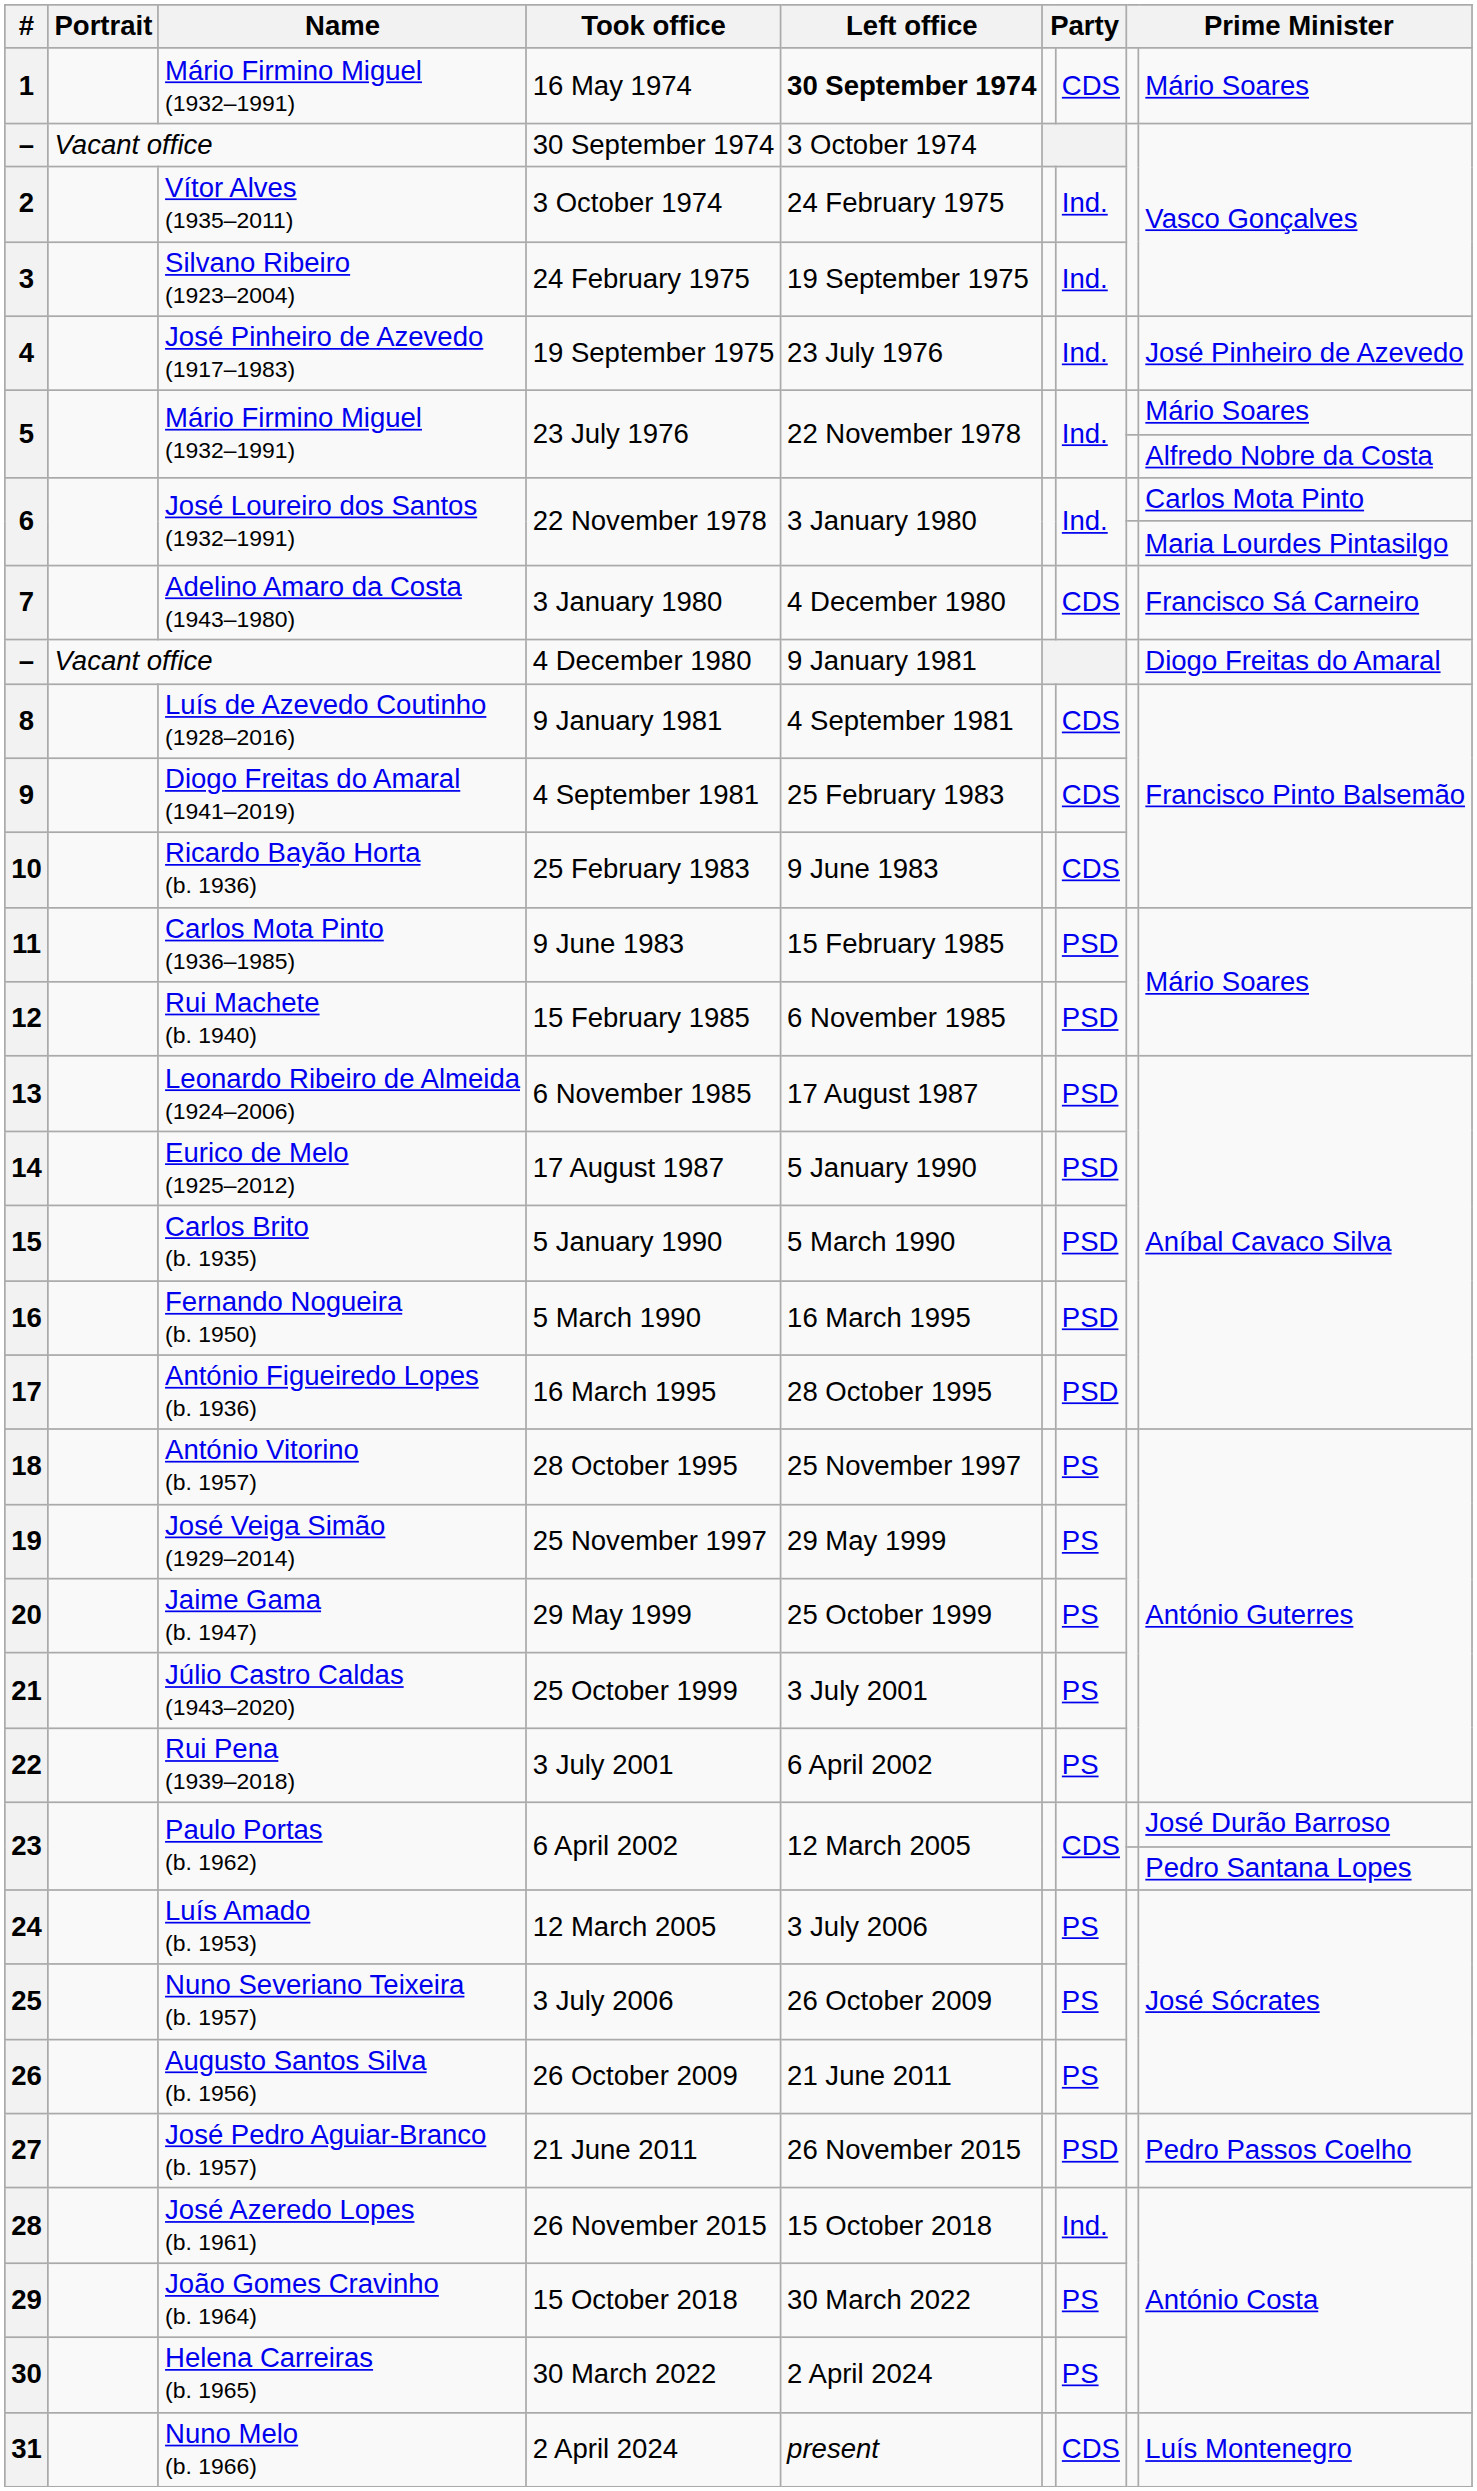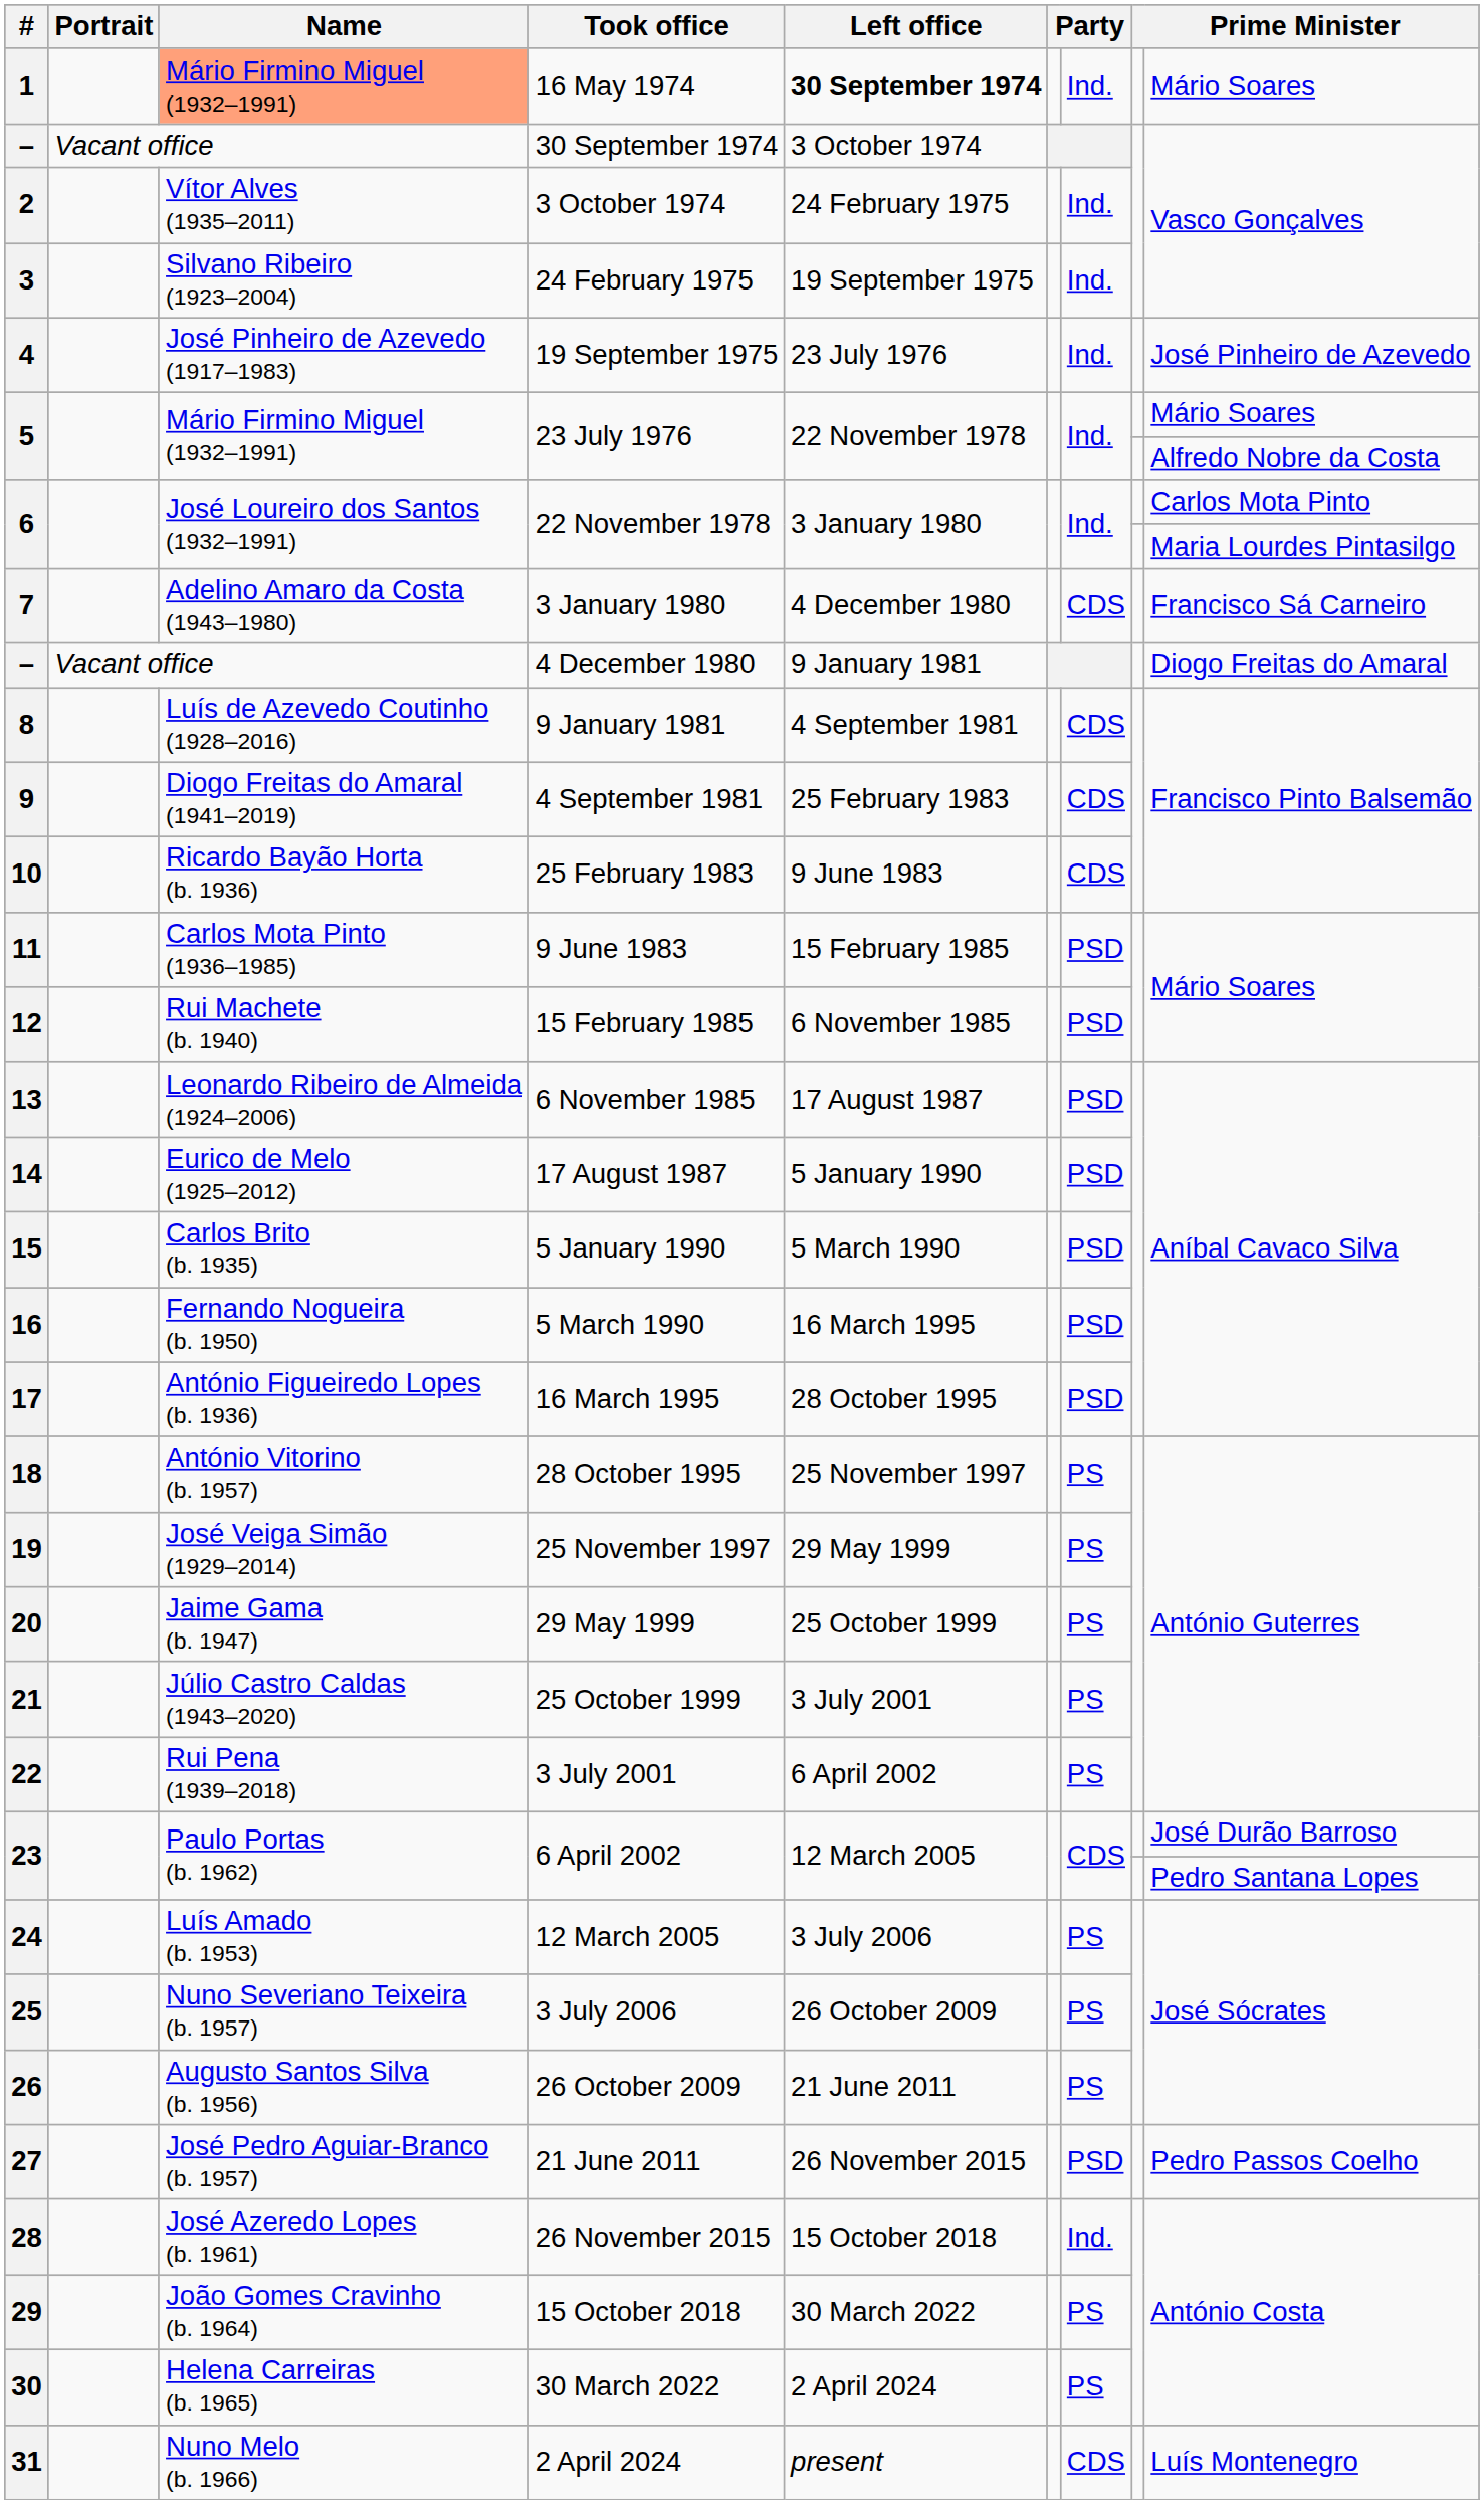16 May 1974 | Name: no background -> lightsalmon background
16 May 1974 | column 7: CDS -> Ind.
